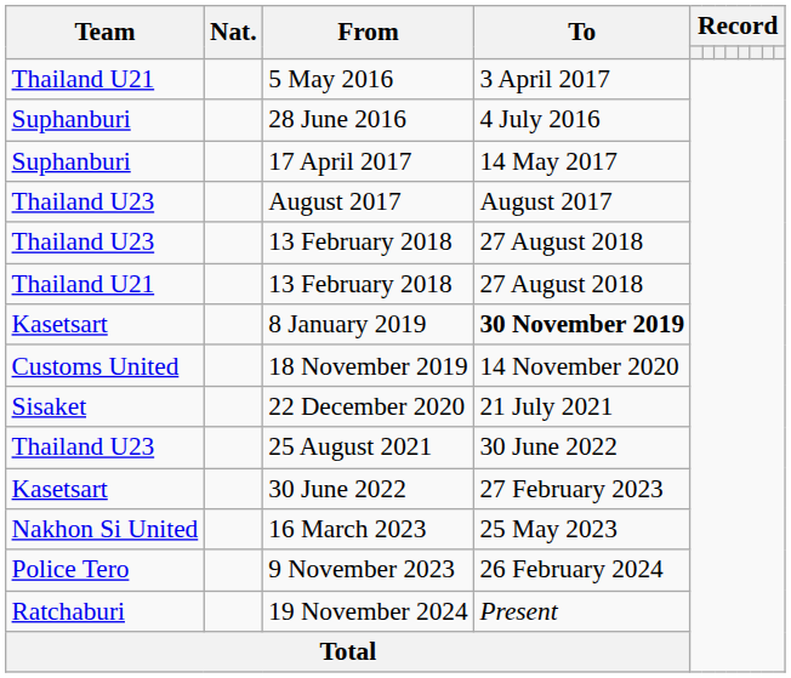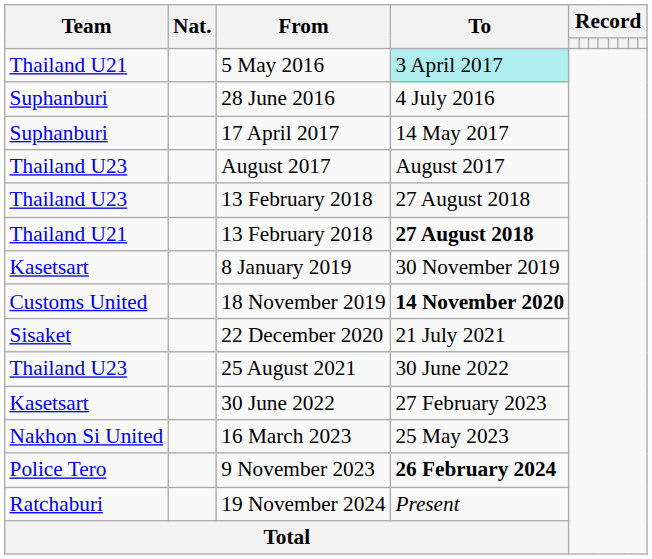5 May 2016 | To: no background -> paleturquoise background
Thailand U21 / 13 February 2018 | To: normal -> bold
8 January 2019 | To: bold -> normal
18 November 2019 | To: normal -> bold
9 November 2023 | To: normal -> bold
